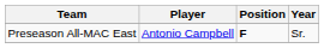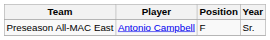row 2 | Position: bold -> normal
